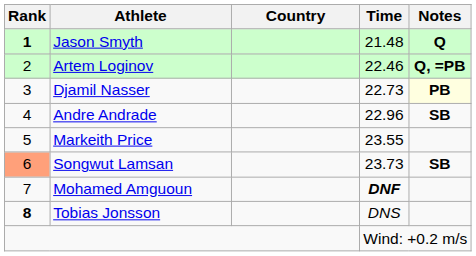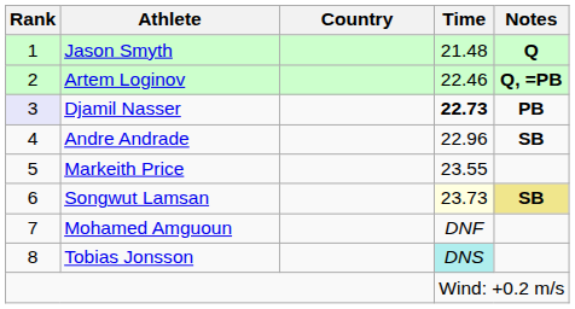Jason Smyth | Rank: bold -> normal
Djamil Nasser | Rank: no background -> lavender background
Djamil Nasser | Time: normal -> bold
Djamil Nasser | Notes: lightyellow background -> no background
Songwut Lamsan | Rank: lightsalmon background -> no background
Songwut Lamsan | Time: no background -> lightyellow background
Songwut Lamsan | Notes: no background -> khaki background
Mohamed Amguoun | Time: bold -> normal
Tobias Jonsson | Rank: bold -> normal
Tobias Jonsson | Time: no background -> paleturquoise background
